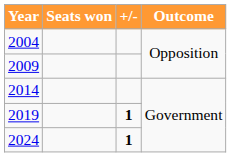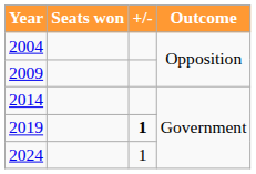2024 | +/-: bold -> normal
